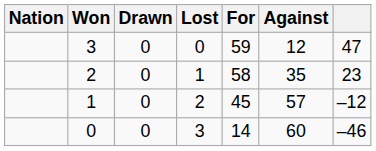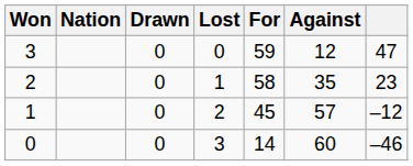columns swapped: Nation <-> Won
